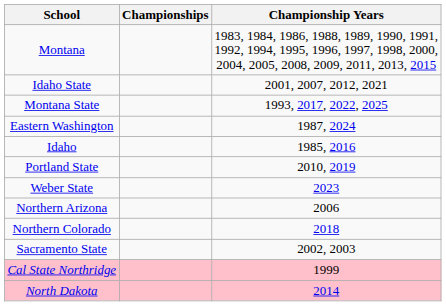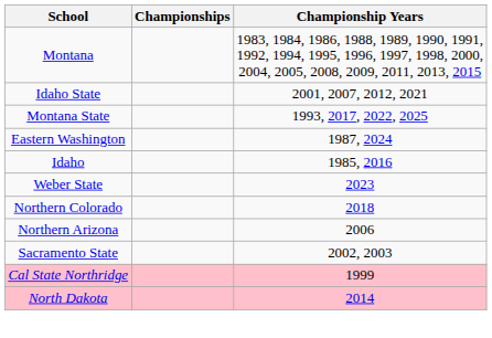- row: Portland State | 2010, 2019
rows swapped: Northern Arizona <-> Northern Colorado
